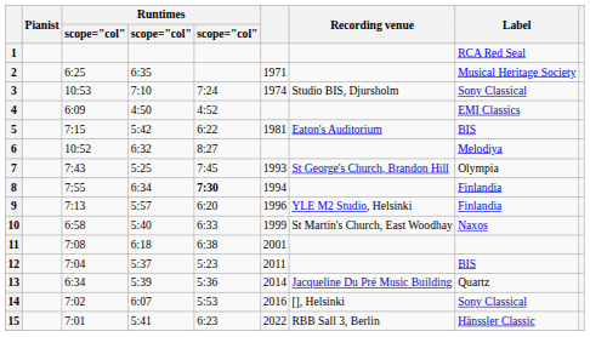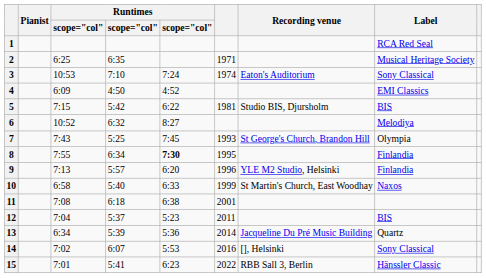3 | Recording venue: Studio BIS, Djursholm -> Eaton's Auditorium
5 | Recording venue: Eaton's Auditorium -> Studio BIS, Djursholm
8 | column 6: 1994 -> 1995
